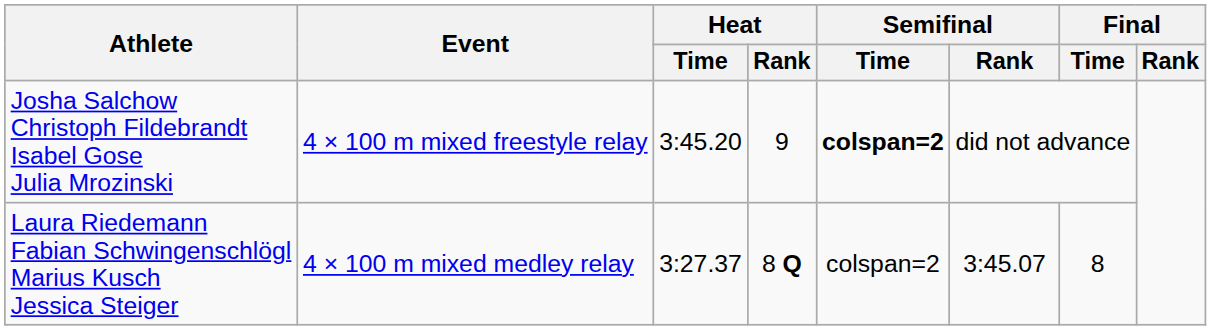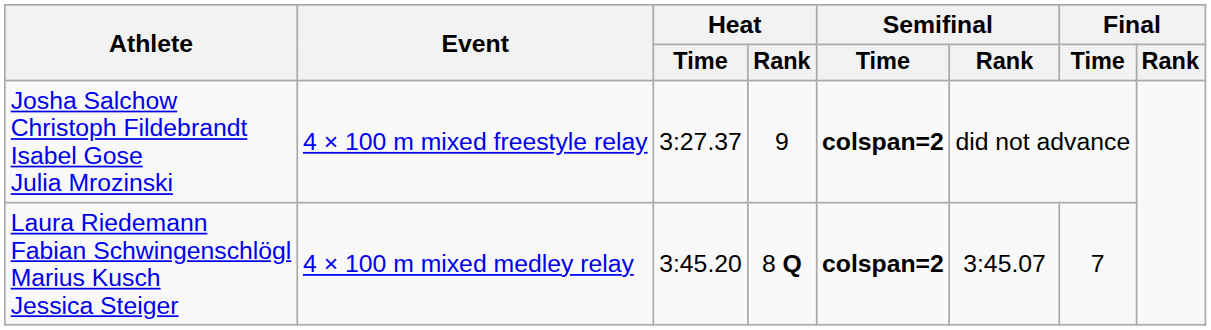row 3 | Heat / Time: 3:45.20 -> 3:27.37
row 4 | Heat / Time: 3:27.37 -> 3:45.20
row 4 | Semifinal / Time: normal -> bold
row 4 | Final / Time: 8 -> 7
